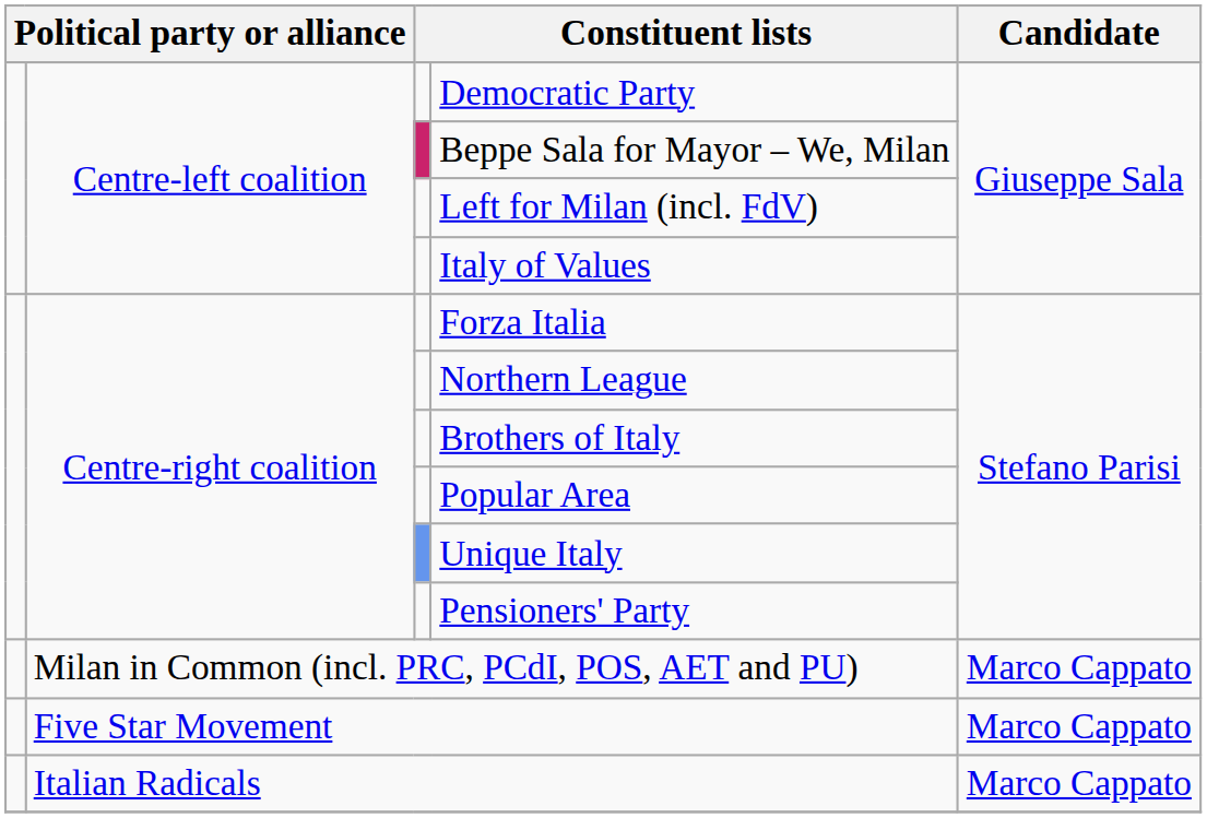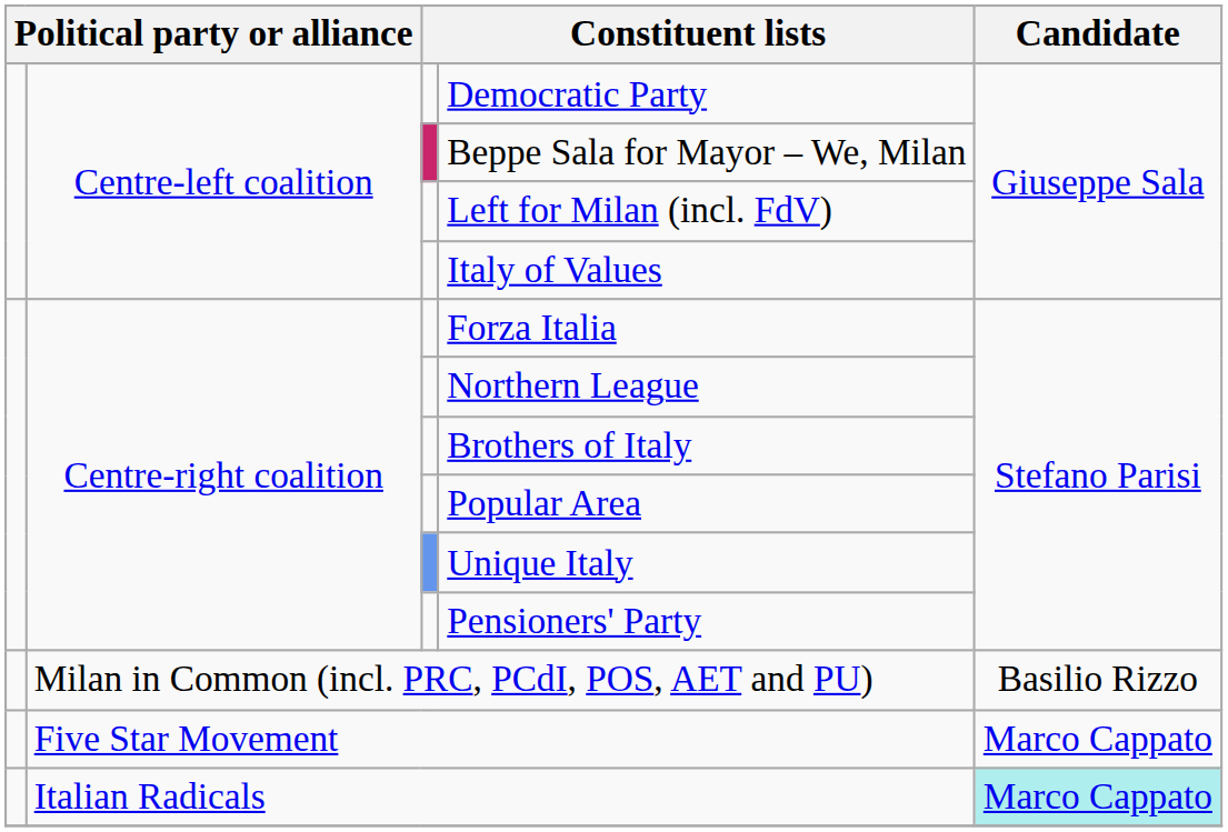Milan in Common (incl. PRC, PCdI, POS, AET and PU) | Candidate: Marco Cappato -> Basilio Rizzo
Italian Radicals | Candidate: no background -> paleturquoise background
